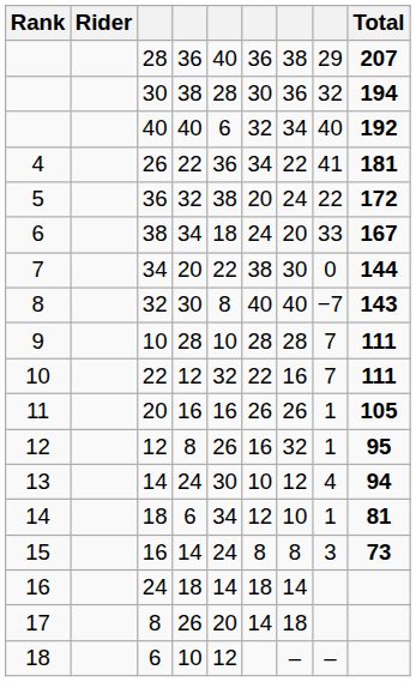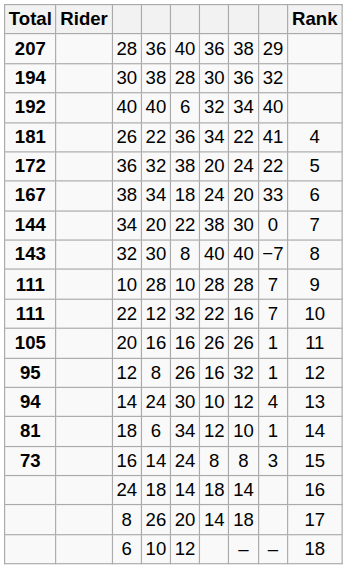columns swapped: Rank <-> Total
